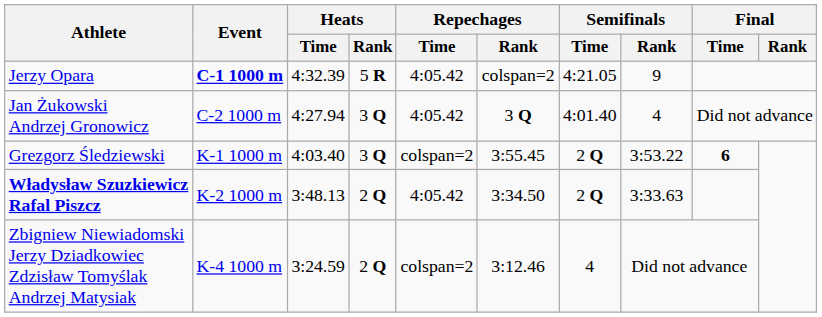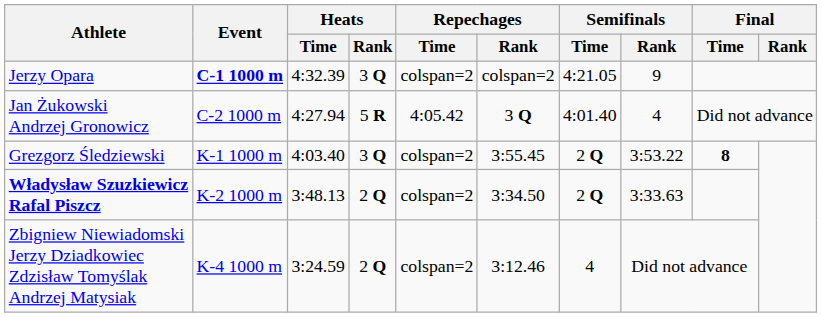Jerzy Opara | Heats / Rank: 5 R -> 3 Q
Jerzy Opara | Repechages / Time: 4:05.42 -> colspan=2
Jan Żukowski Andrzej Gronowicz | Heats / Rank: 3 Q -> 5 R
Grezgorz Śledziewski | Final / Time: 6 -> 8
Władysław Szuzkiewicz Rafal Piszcz | Repechages / Time: 4:05.42 -> colspan=2
